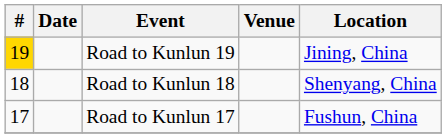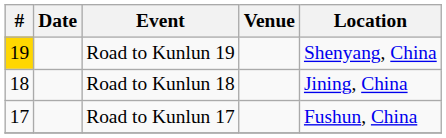Road to Kunlun 19 | Location: Jining, China -> Shenyang, China
Road to Kunlun 18 | Location: Shenyang, China -> Jining, China
